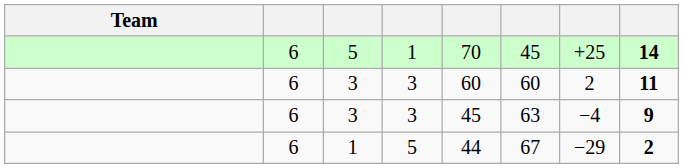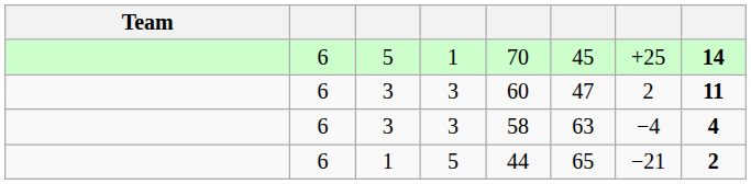row 3 | column 6: 60 -> 47
row 4 | column 5: 45 -> 58
row 4 | column 8: 9 -> 4
row 5 | column 6: 67 -> 65
row 5 | column 7: −29 -> −21
